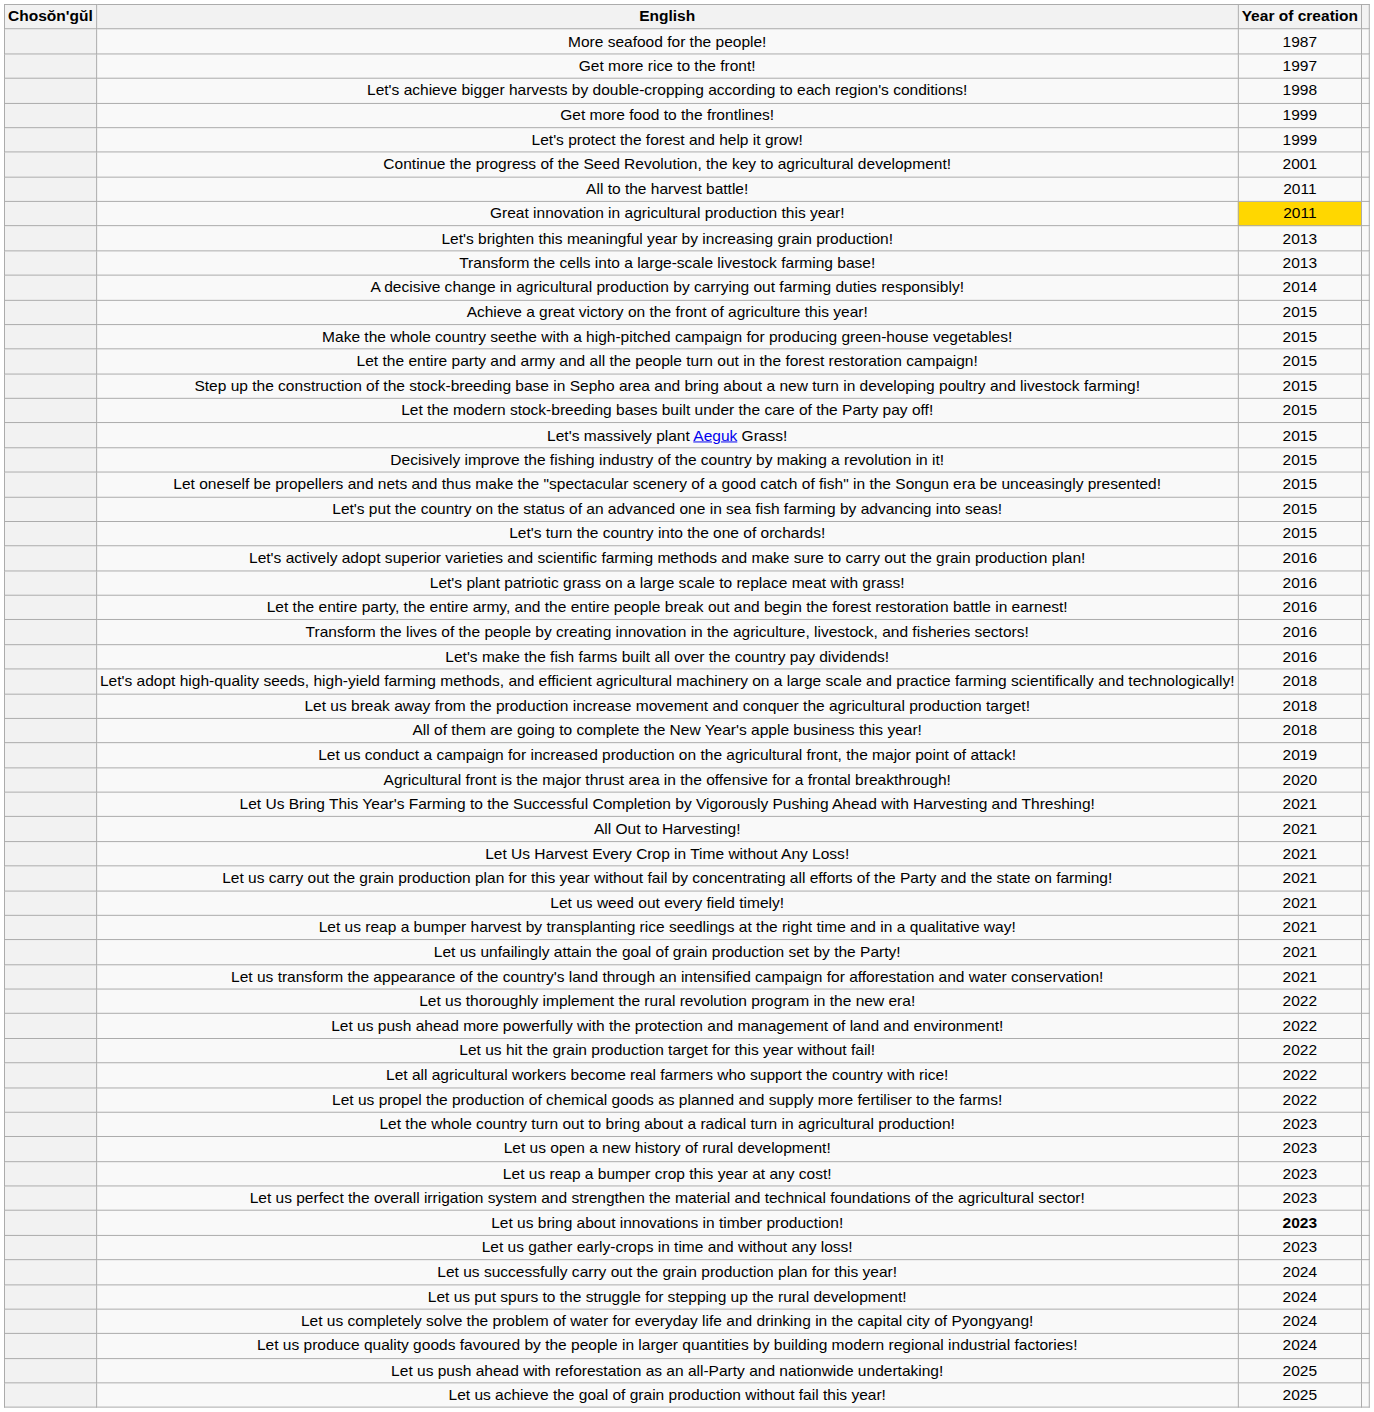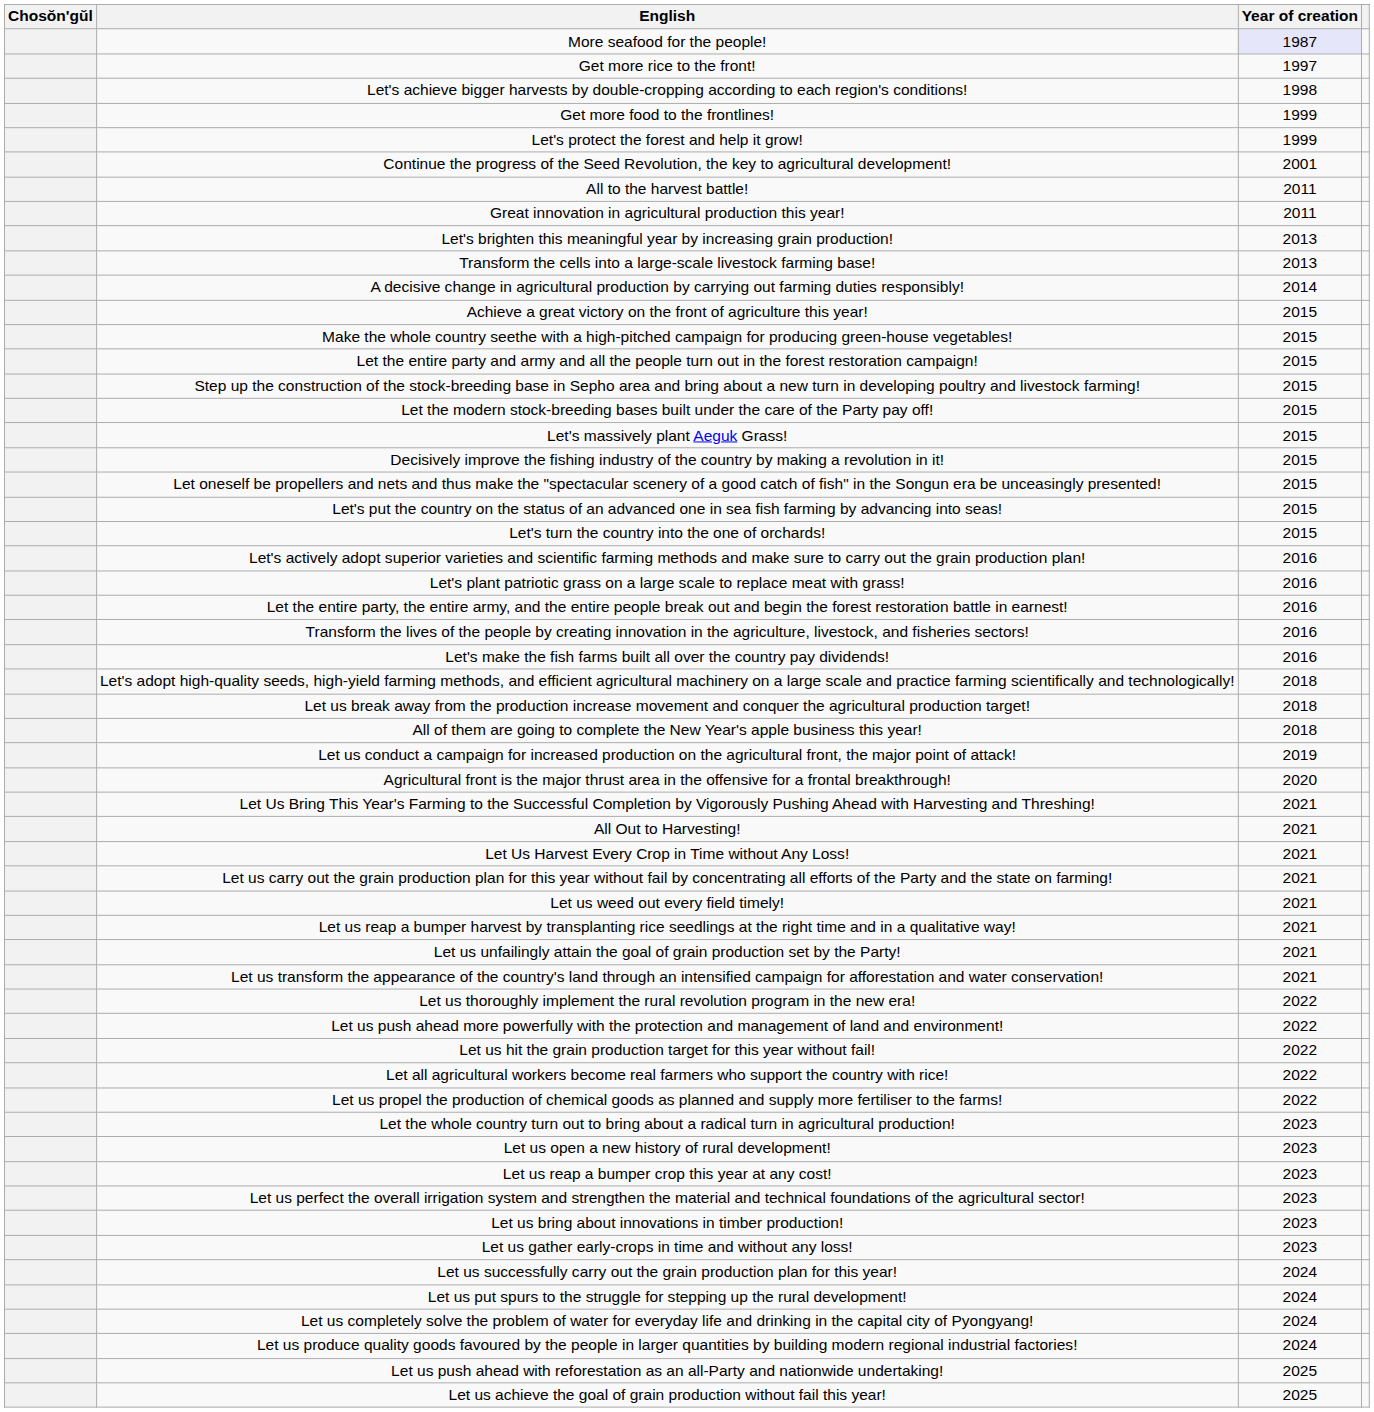More seafood for the people! | Year of creation: no background -> lavender background
Great innovation in agricultural production this year! | Year of creation: gold background -> no background
Let us bring about innovations in timber production! | Year of creation: bold -> normal
